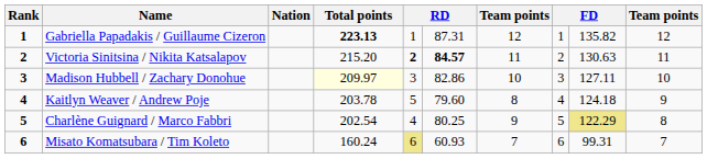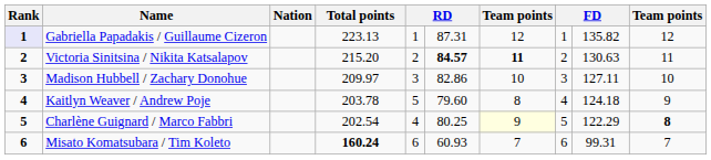Gabriella Papadakis / Guillaume Cizeron | Rank: no background -> lavender background
Gabriella Papadakis / Guillaume Cizeron | Total points: bold -> normal
Victoria Sinitsina / Nikita Katsalapov | column 5: bold -> normal
Victoria Sinitsina / Nikita Katsalapov | column 7: normal -> bold
Madison Hubbell / Zachary Donohue | Total points: lightyellow background -> no background
Charlène Guignard / Marco Fabbri | column 7: no background -> lightyellow background
Charlène Guignard / Marco Fabbri | column 9: khaki background -> no background
Charlène Guignard / Marco Fabbri | column 10: normal -> bold
Misato Komatsubara / Tim Koleto | Total points: normal -> bold
Misato Komatsubara / Tim Koleto | column 5: khaki background -> no background
